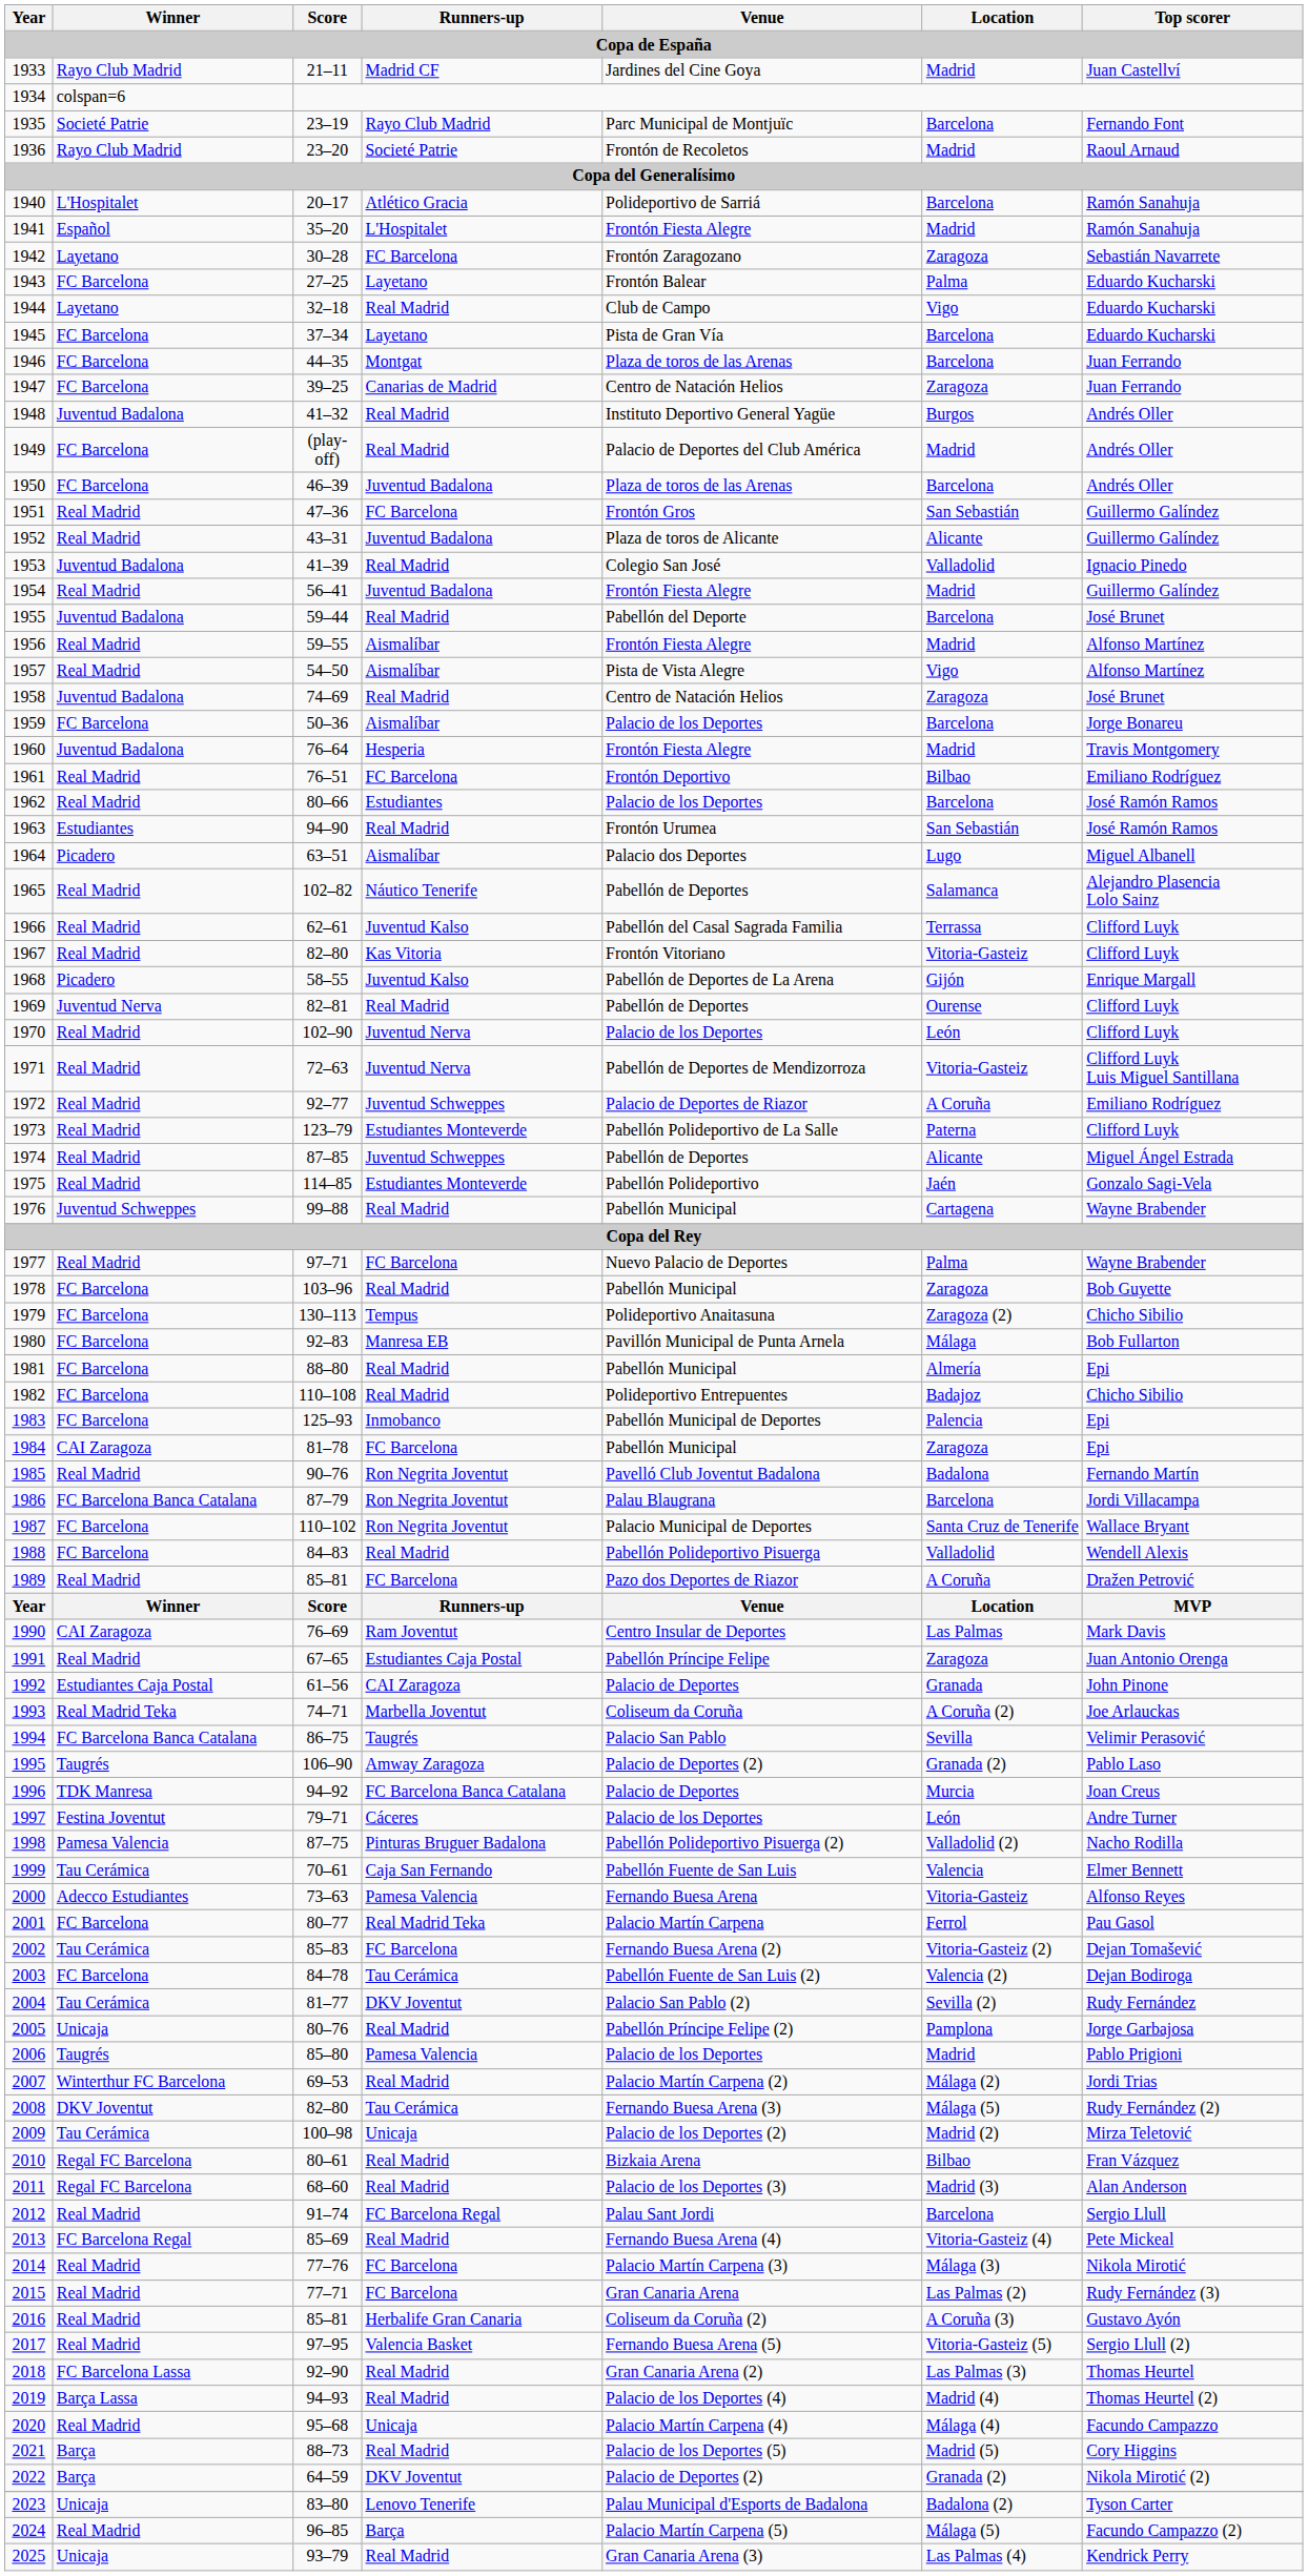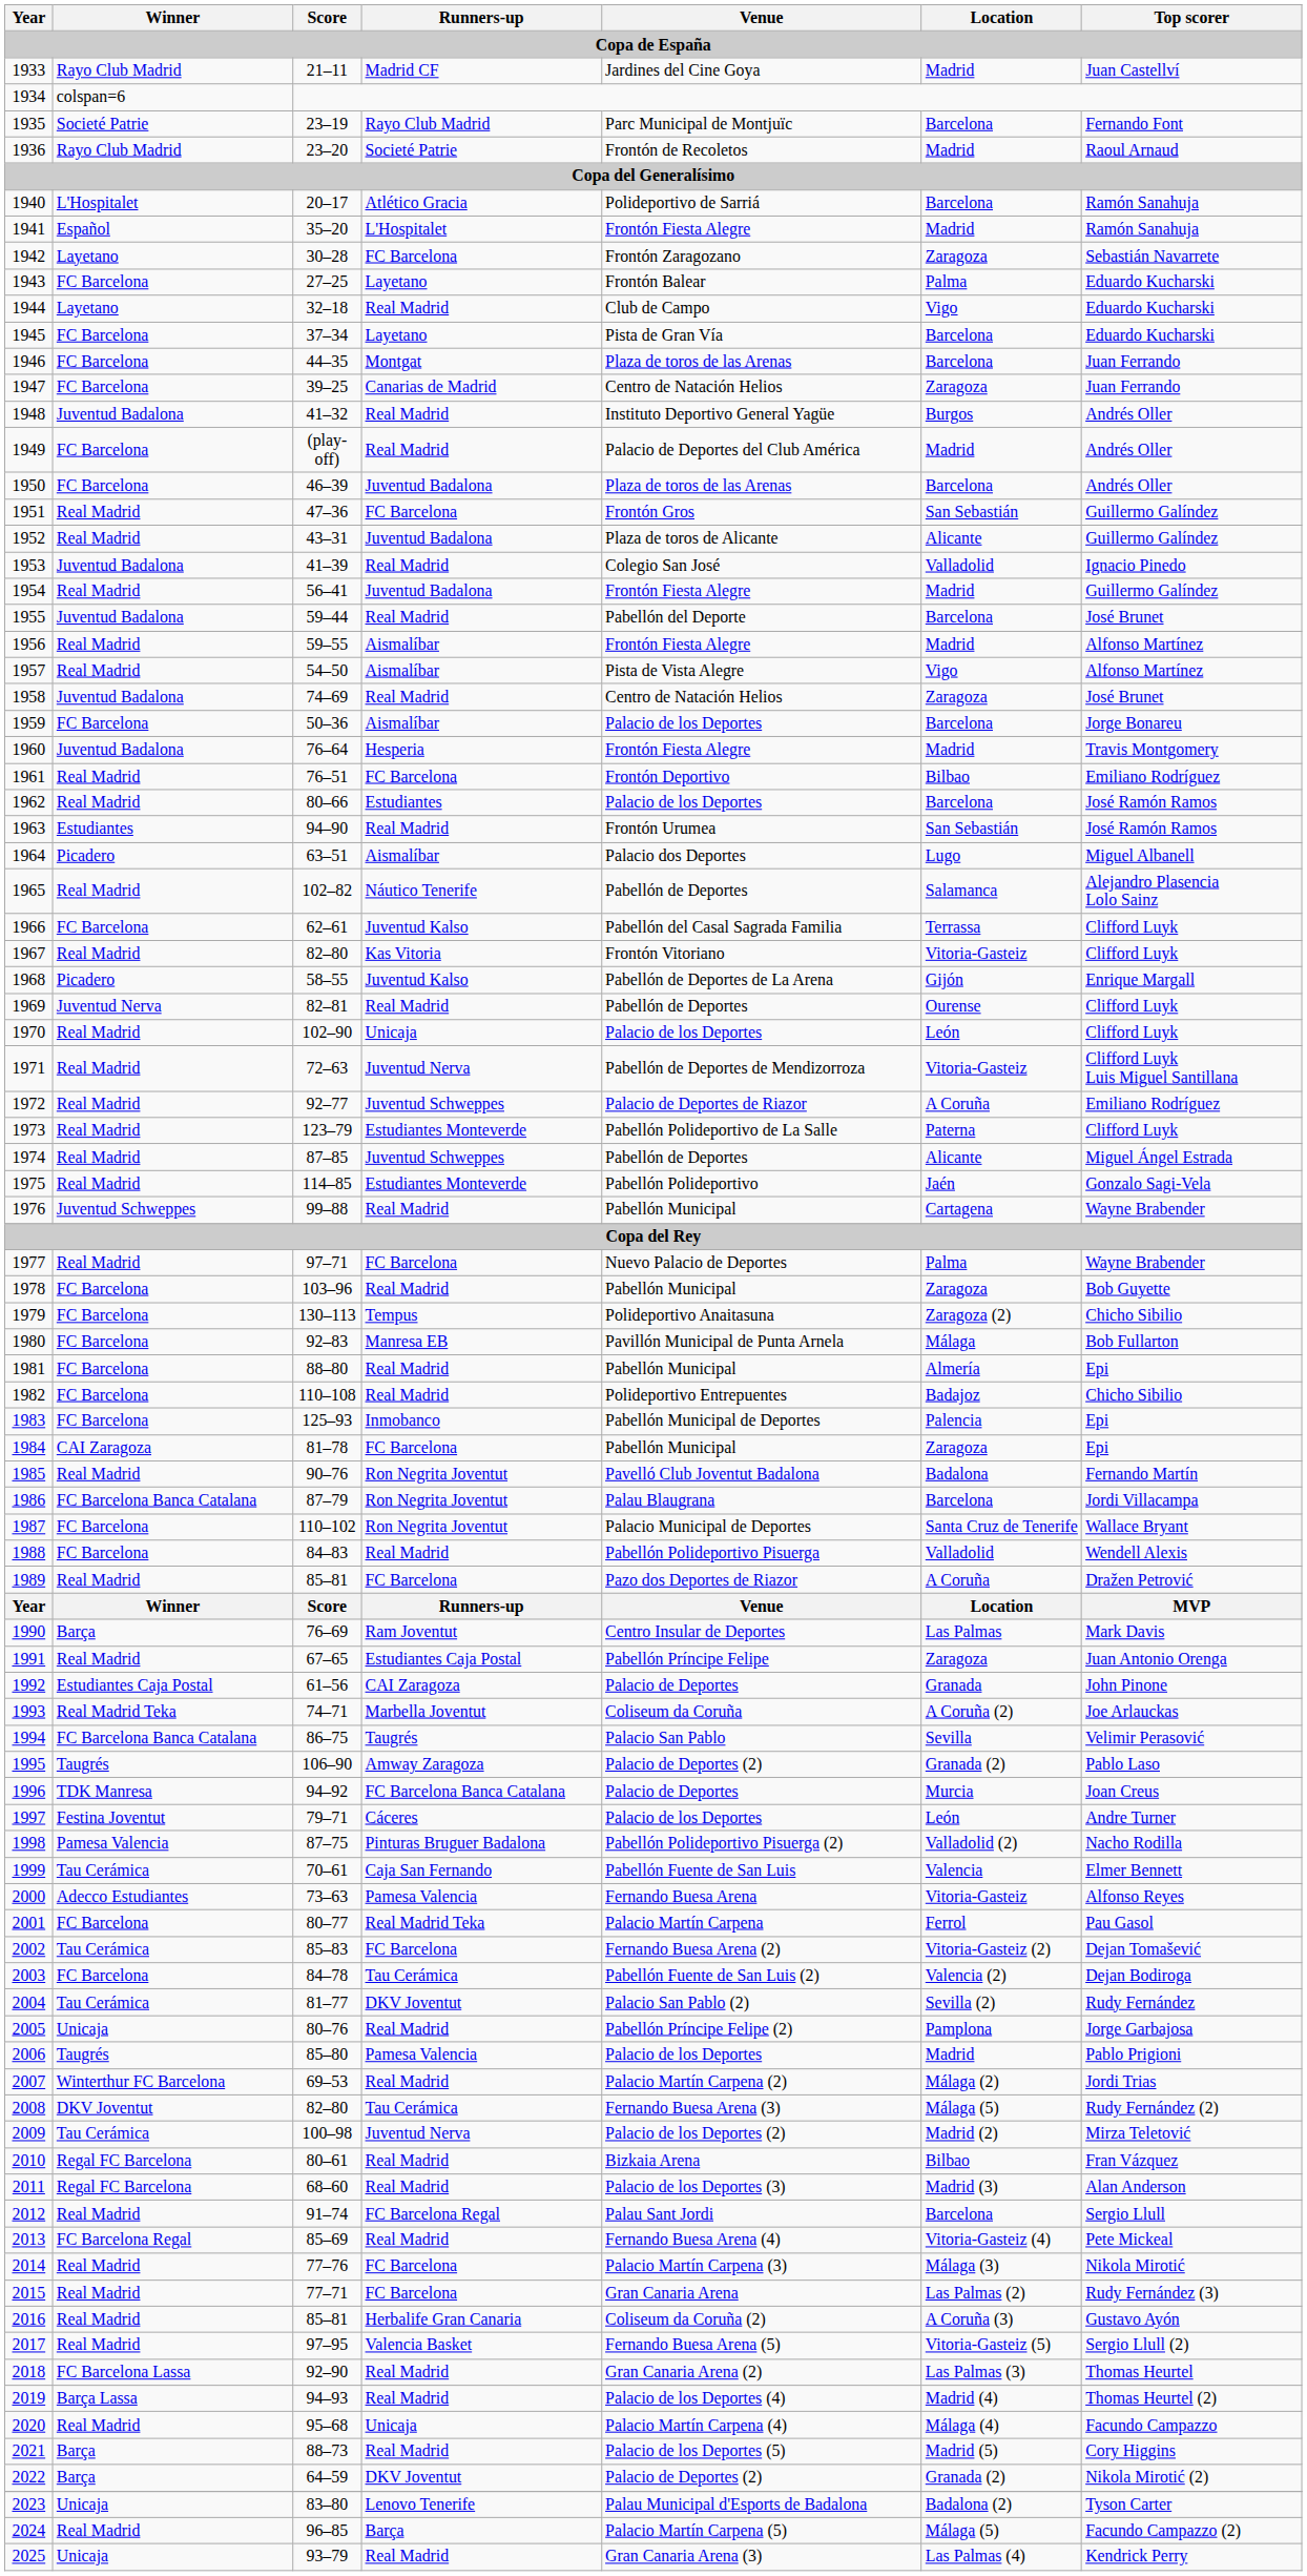1966 | Winner: Real Madrid -> FC Barcelona
1970 | Runners-up: Juventud Nerva -> Unicaja
1990 | Winner: CAI Zaragoza -> Barça
2009 | Runners-up: Unicaja -> Juventud Nerva
